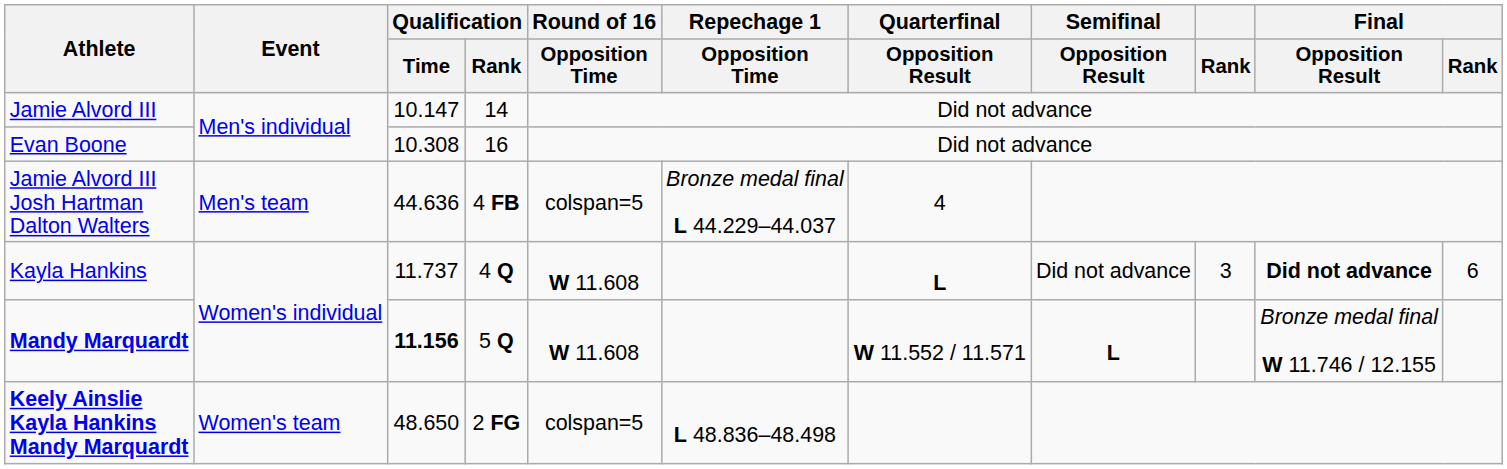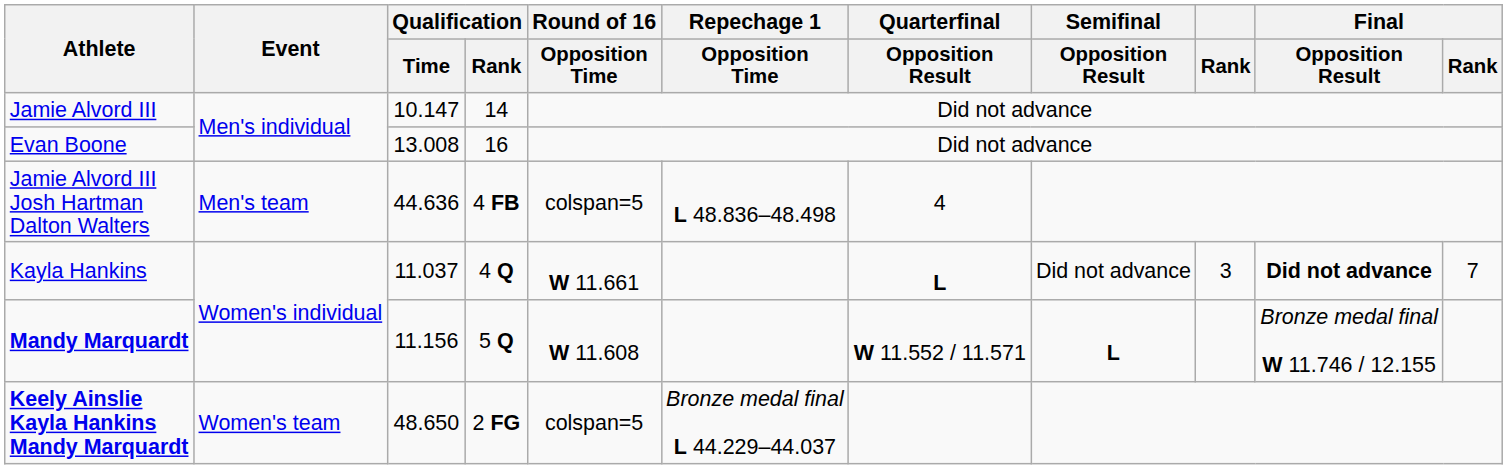Evan Boone | Qualification / Time: 10.308 -> 13.008
Jamie Alvord III Josh Hartman Dalton Walters | Repechage 1 / Opposition Time: Bronze medal final L 44.229–44.037 -> L 48.836–48.498
Kayla Hankins | Qualification / Time: 11.737 -> 11.037
Kayla Hankins | Round of 16 / Opposition Time: W 11.608 -> W 11.661
Kayla Hankins | Final / Rank: 6 -> 7
Mandy Marquardt | Qualification / Time: bold -> normal
Keely Ainslie Kayla Hankins Mandy Marquardt | Repechage 1 / Opposition Time: L 48.836–48.498 -> Bronze medal final L 44.229–44.037
